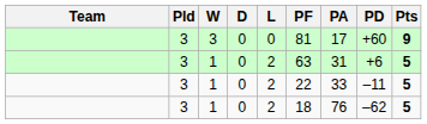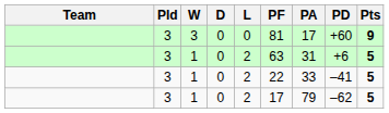row 4 | PD: –11 -> –41
row 5 | PF: 18 -> 17
row 5 | PA: 76 -> 79
